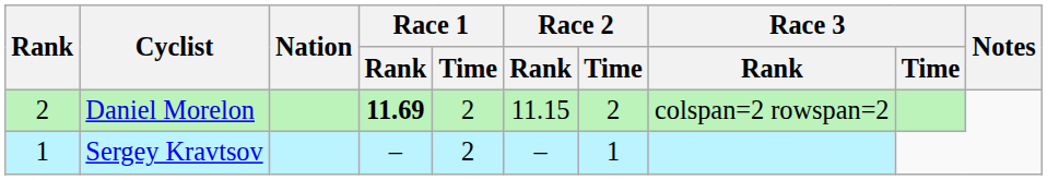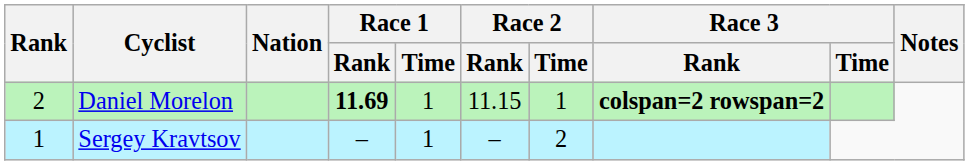Daniel Morelon | Race 1 / Time: 2 -> 1
Daniel Morelon | Race 2 / Time: 2 -> 1
Daniel Morelon | Race 3 / Rank: normal -> bold
Sergey Kravtsov | Race 1 / Time: 2 -> 1
Sergey Kravtsov | Race 2 / Time: 1 -> 2
